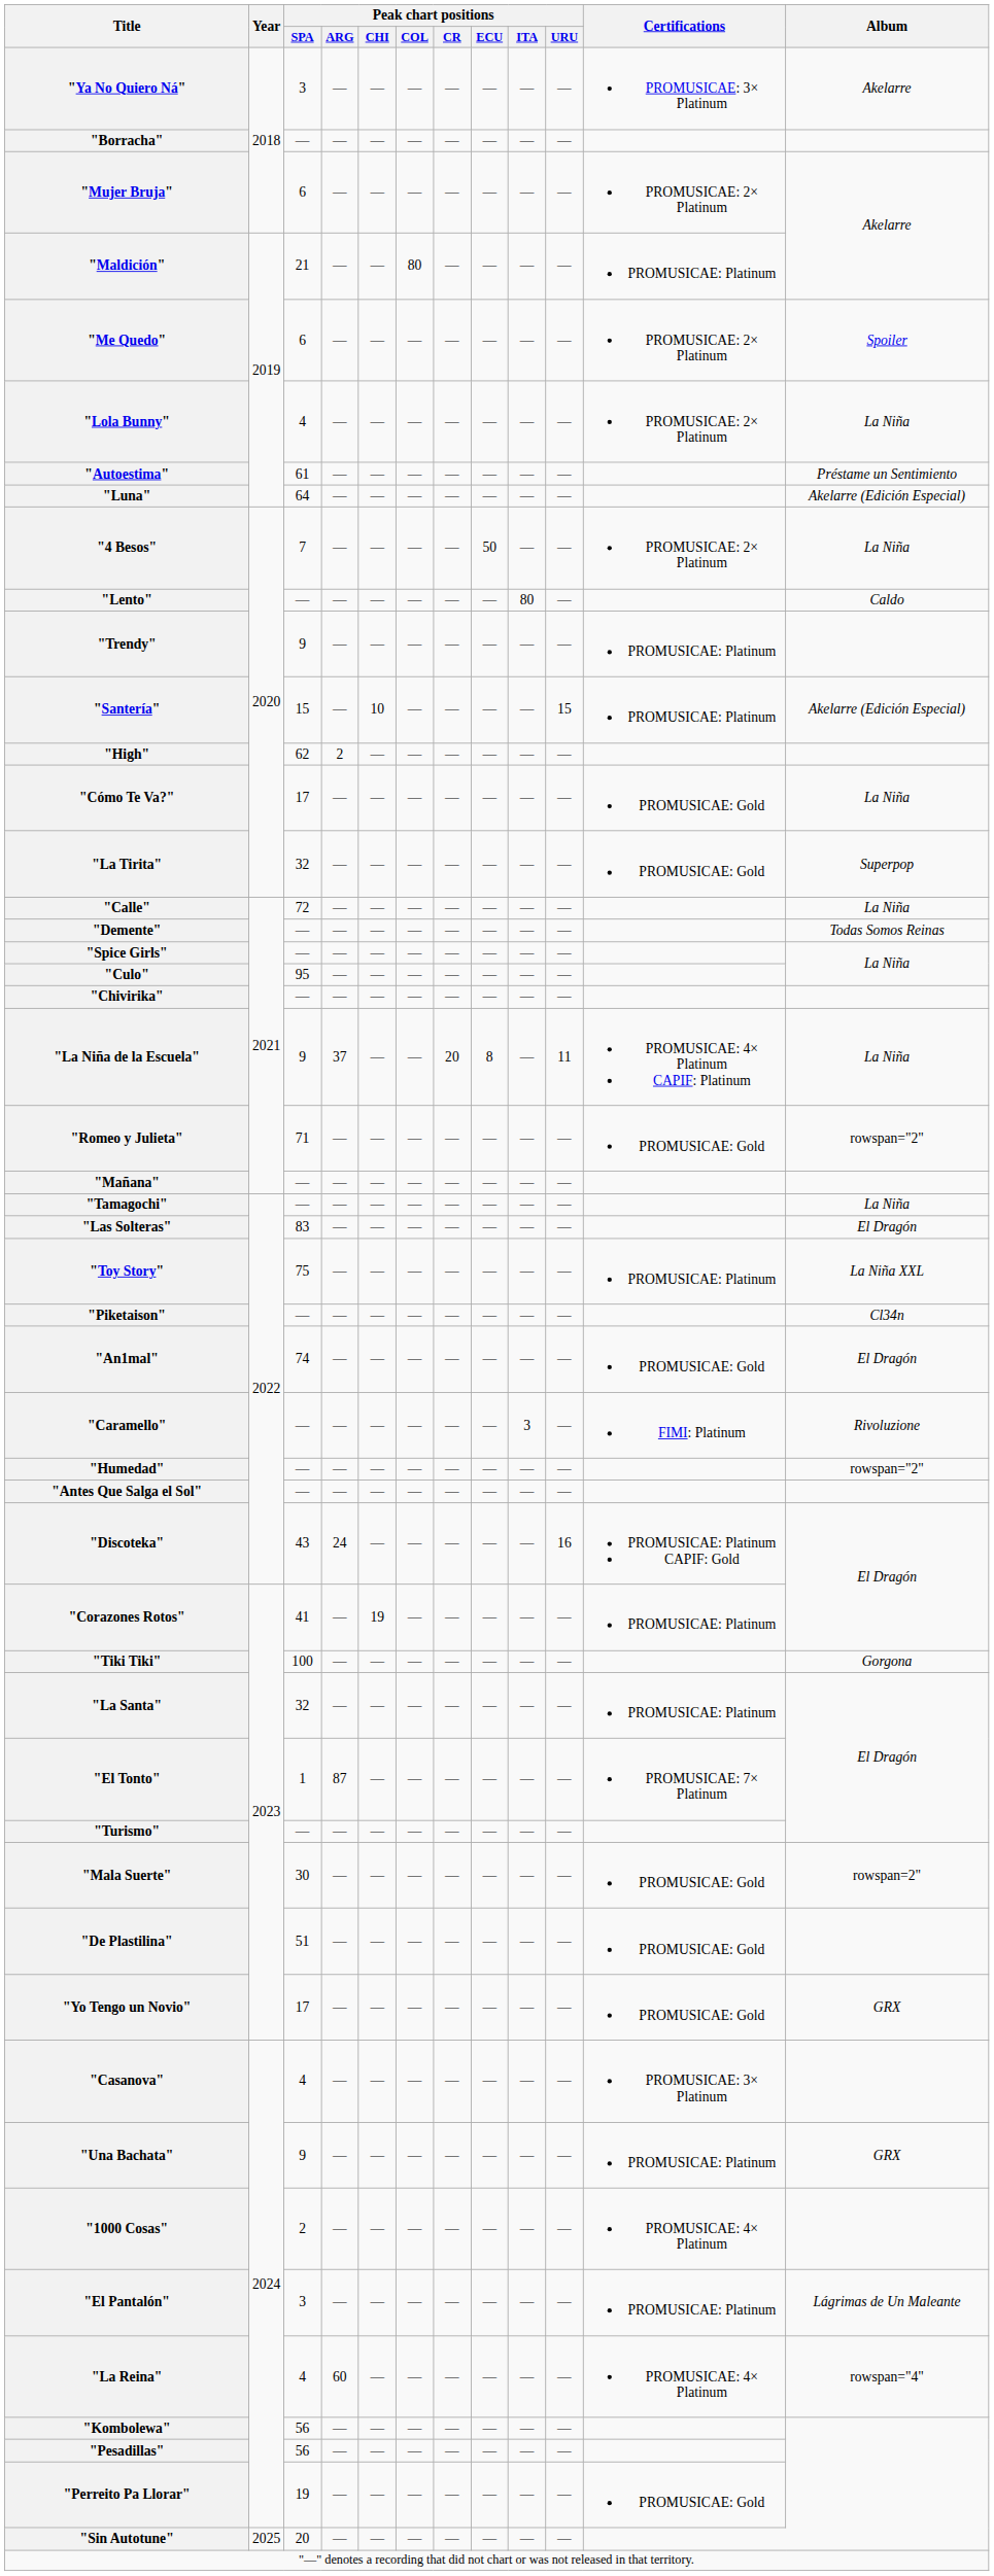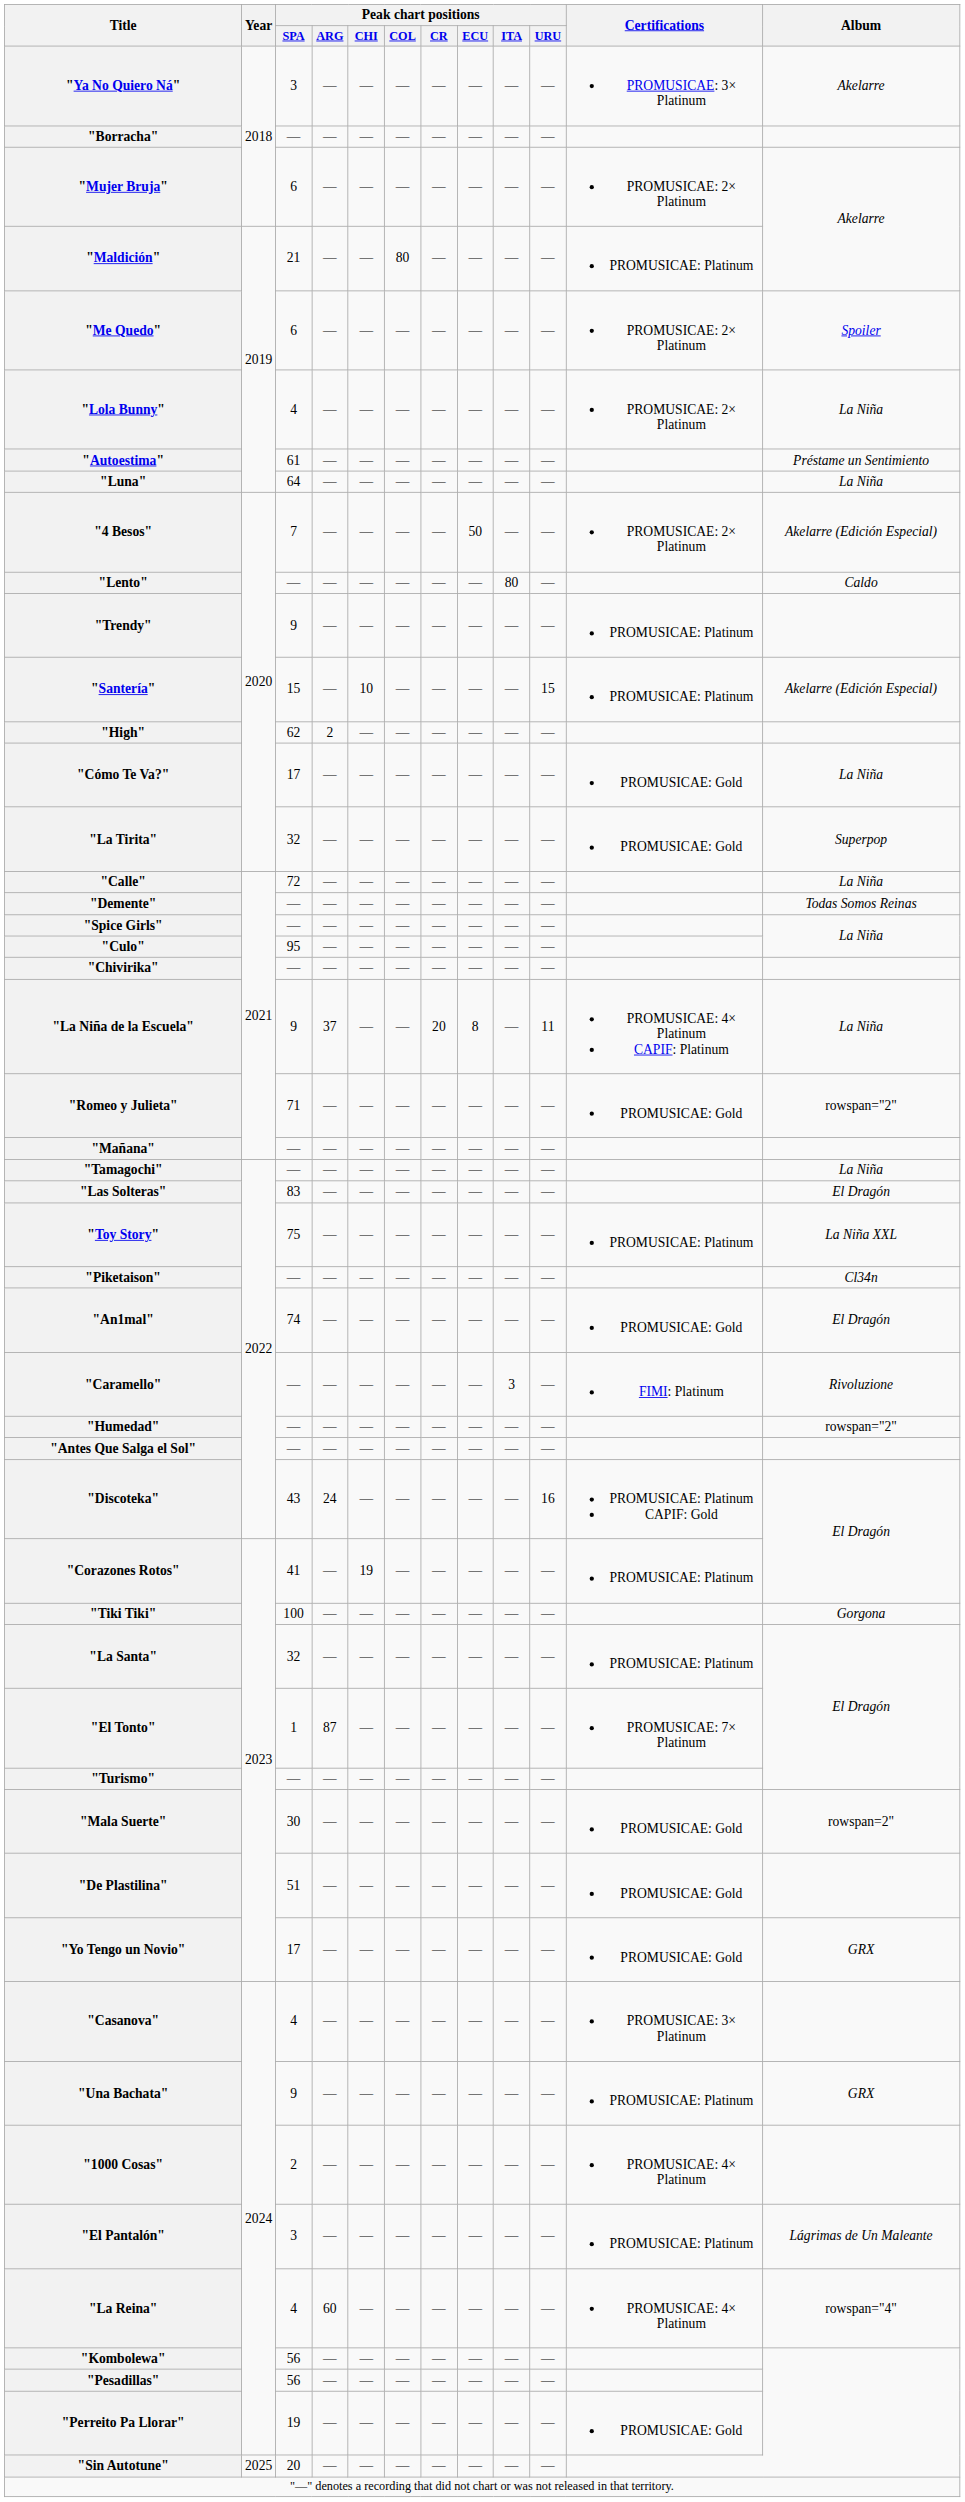"Luna" | Album: Akelarre (Edición Especial) -> La Niña
"4 Besos" | Album: La Niña -> Akelarre (Edición Especial)
